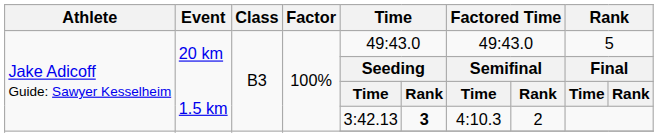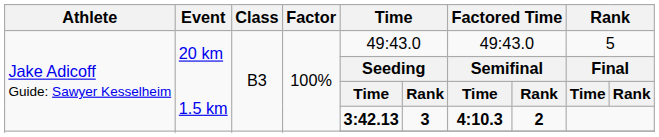row 5 | column 5: normal -> bold
row 5 | column 7: normal -> bold
row 5 | column 8: normal -> bold
